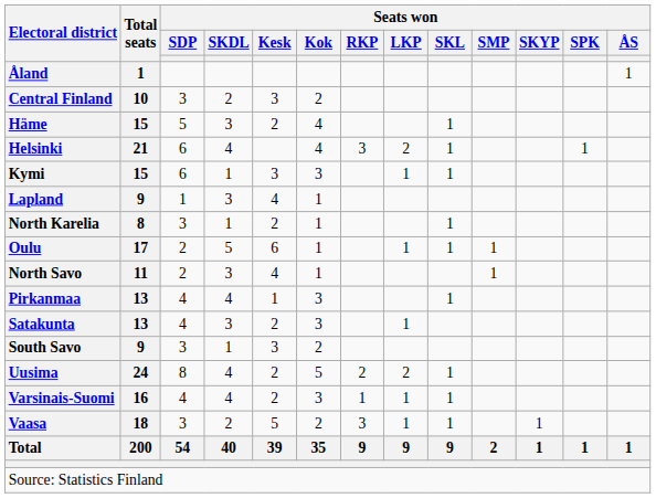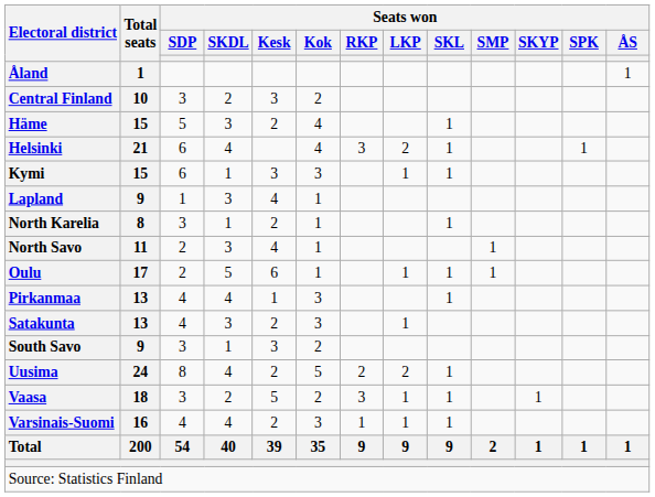rows swapped: North Savo <-> Oulu
rows swapped: Vaasa <-> Varsinais-Suomi
